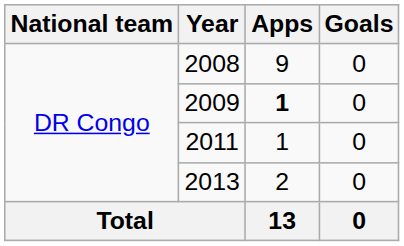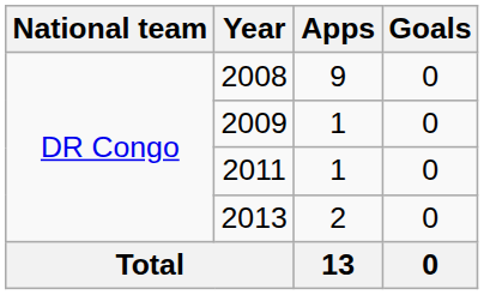2009 | Apps: bold -> normal
